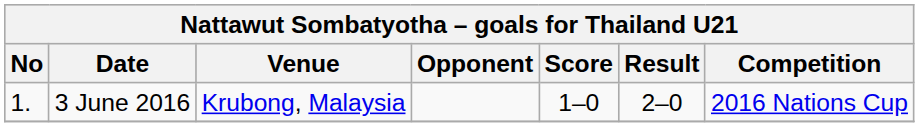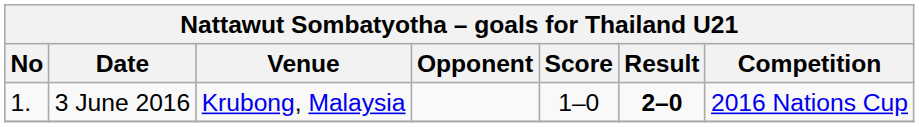3 June 2016 | Result: normal -> bold
